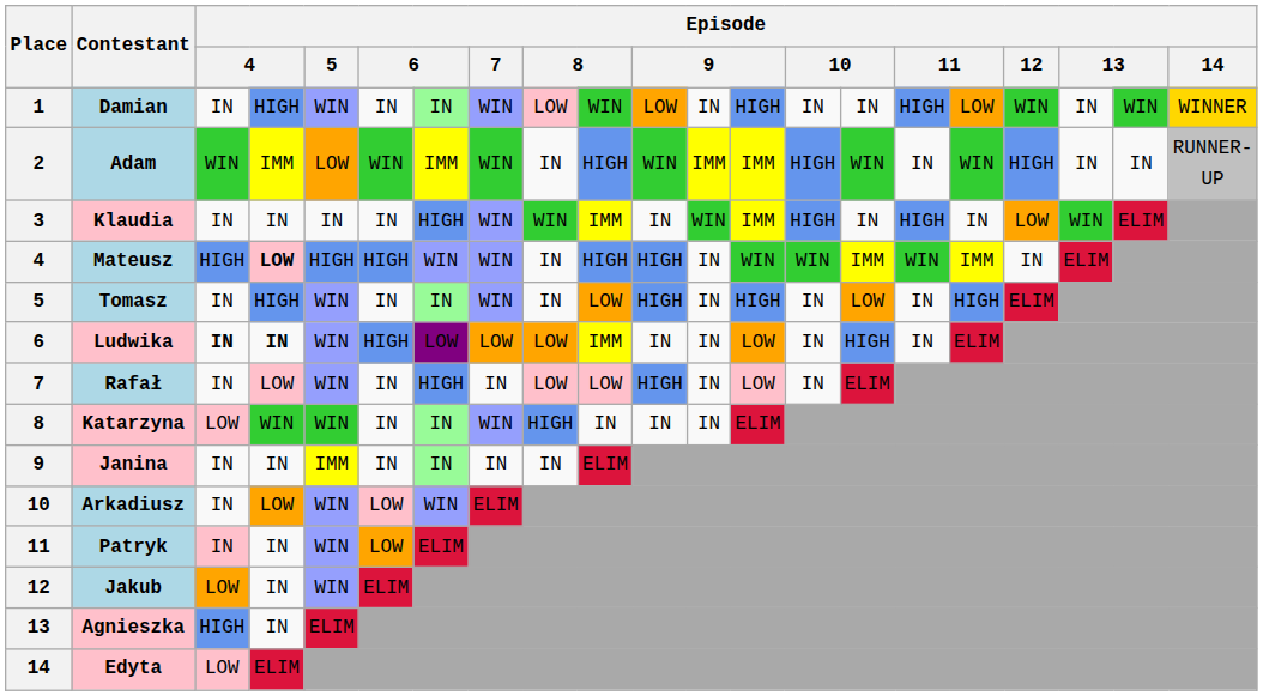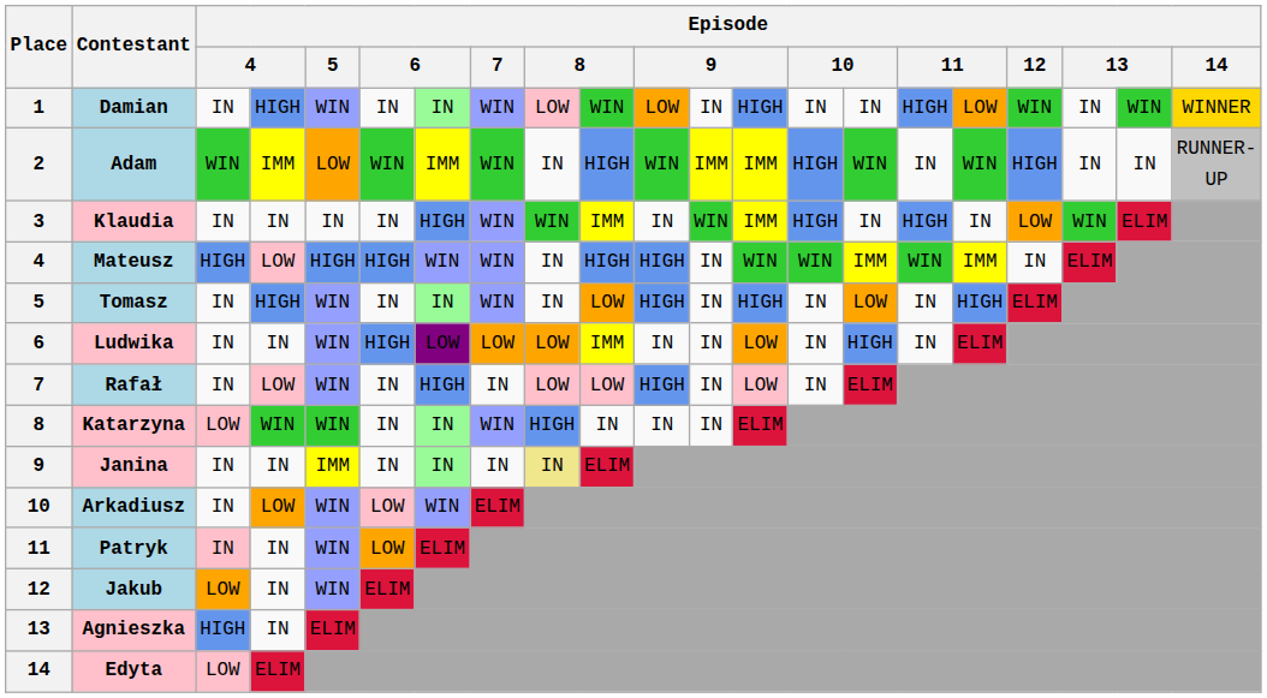Mateusz | column 4: bold -> normal
Ludwika | column 3: bold -> normal
Ludwika | column 4: bold -> normal
Janina | column 9: no background -> khaki background
